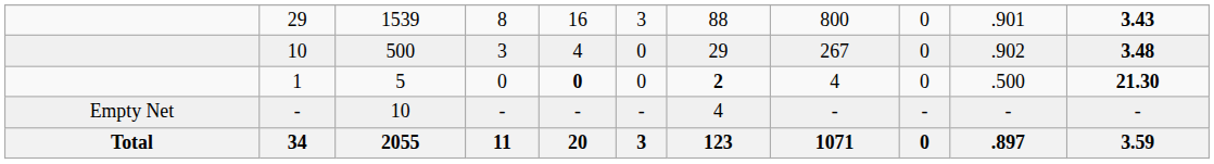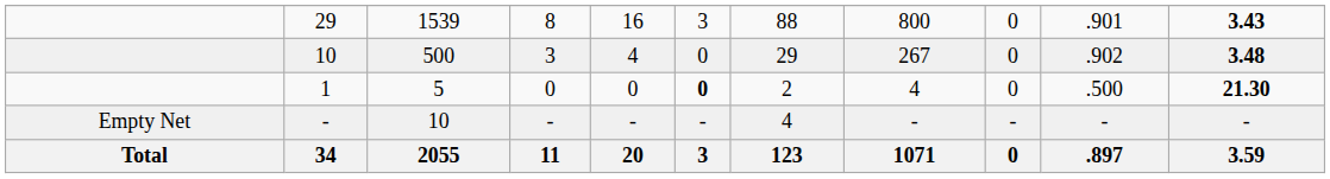1 | column 5: bold -> normal
1 | column 6: normal -> bold
1 | column 7: bold -> normal
